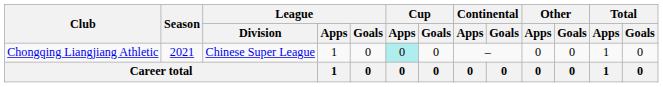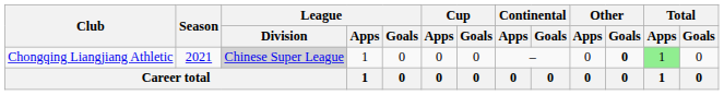Chongqing Liangjiang Athletic | League / Division: no background -> lightgrey background
Chongqing Liangjiang Athletic | Cup / Apps: paleturquoise background -> no background
Chongqing Liangjiang Athletic | Other / Goals: normal -> bold
Chongqing Liangjiang Athletic | Total / Apps: no background -> lightgreen background
